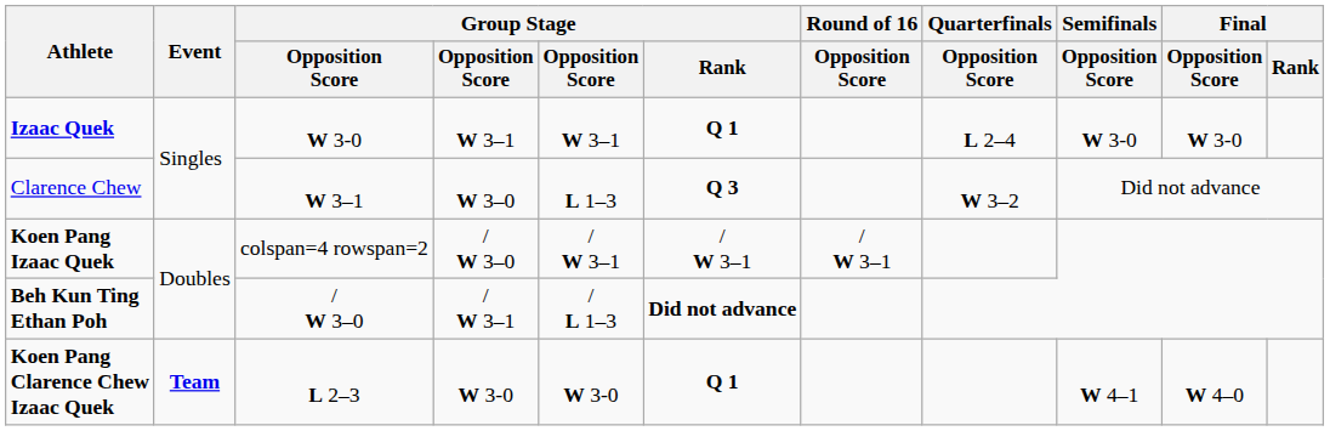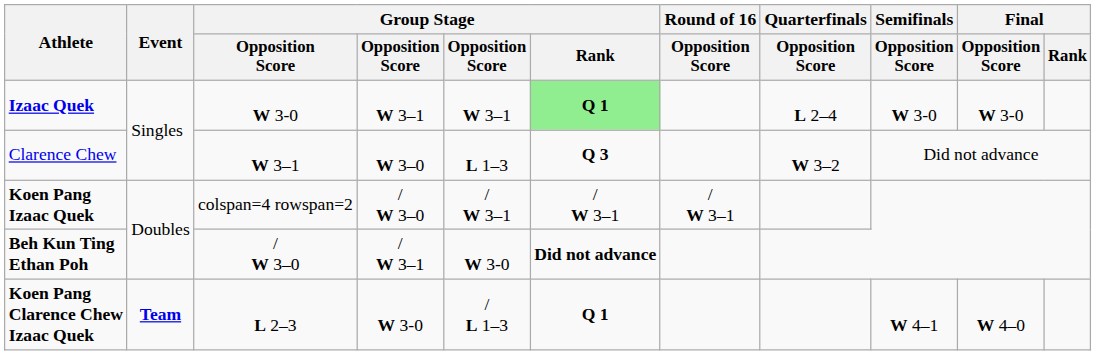Izaac Quek | Group Stage / Rank: no background -> lightgreen background
Beh Kun Ting Ethan Poh | column 5: / L 1–3 -> W 3-0
Koen Pang Clarence Chew Izaac Quek | column 5: W 3-0 -> / L 1–3
